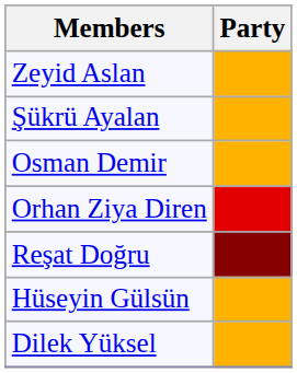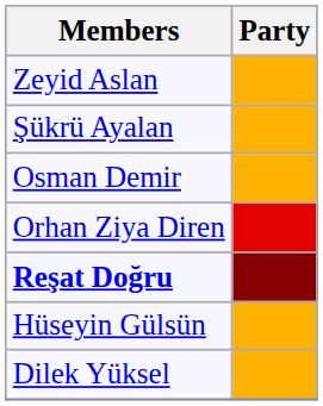Reşat Doğru | Members: normal -> bold
